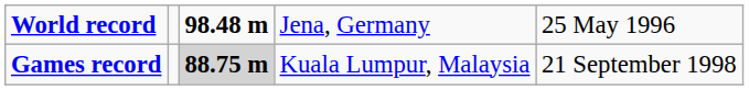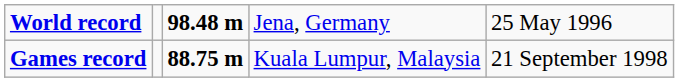Games record | column 3: lightgrey background -> no background
